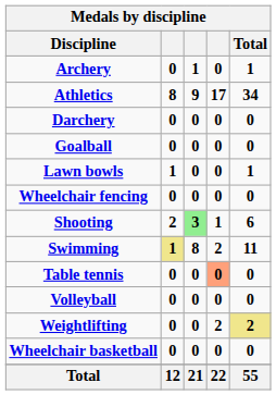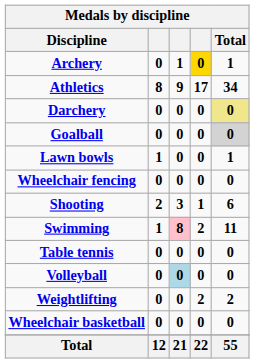Archery | column 4: no background -> gold background
Darchery | Total: no background -> khaki background
Goalball | Total: no background -> lightgrey background
Shooting | column 3: lightgreen background -> no background
Swimming | column 2: khaki background -> no background
Swimming | column 3: no background -> pink background
Table tennis | column 4: lightsalmon background -> no background
Volleyball | column 3: no background -> lightblue background
Weightlifting | Total: khaki background -> no background
